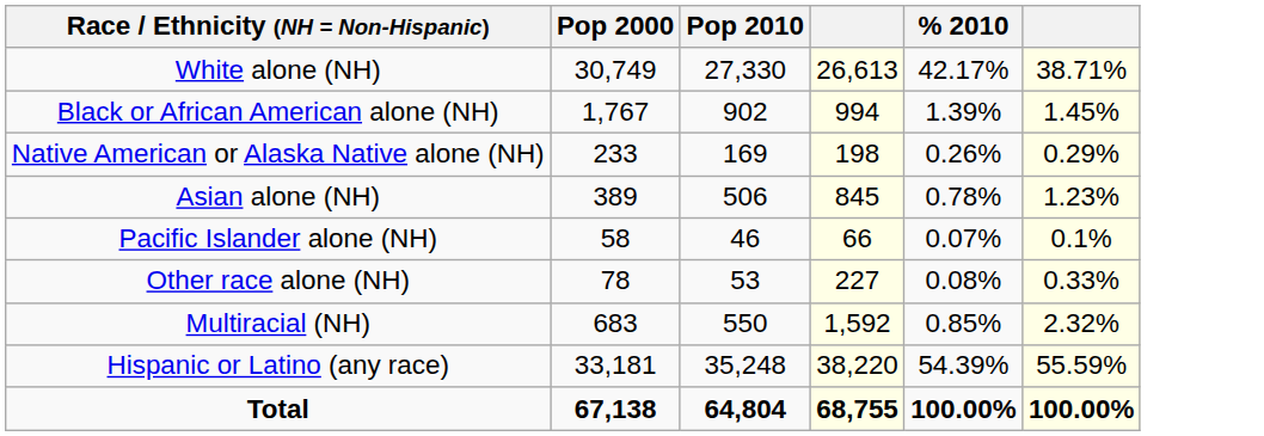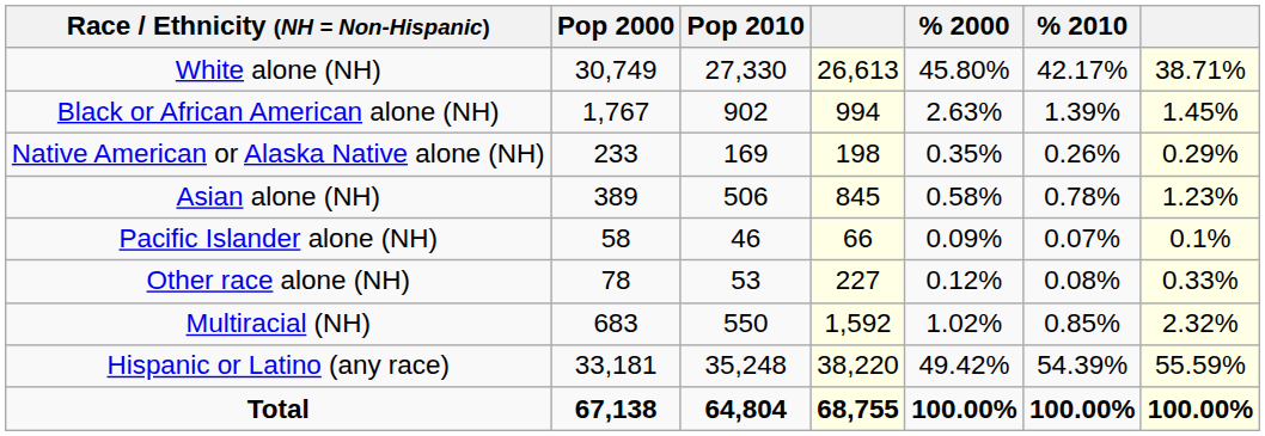+ column: % 2000 | 45.80% | 2.63% | 0.35% | 0.58% | 0.09% | 0.12% | 1.02% | 49.42% | 100.00%
